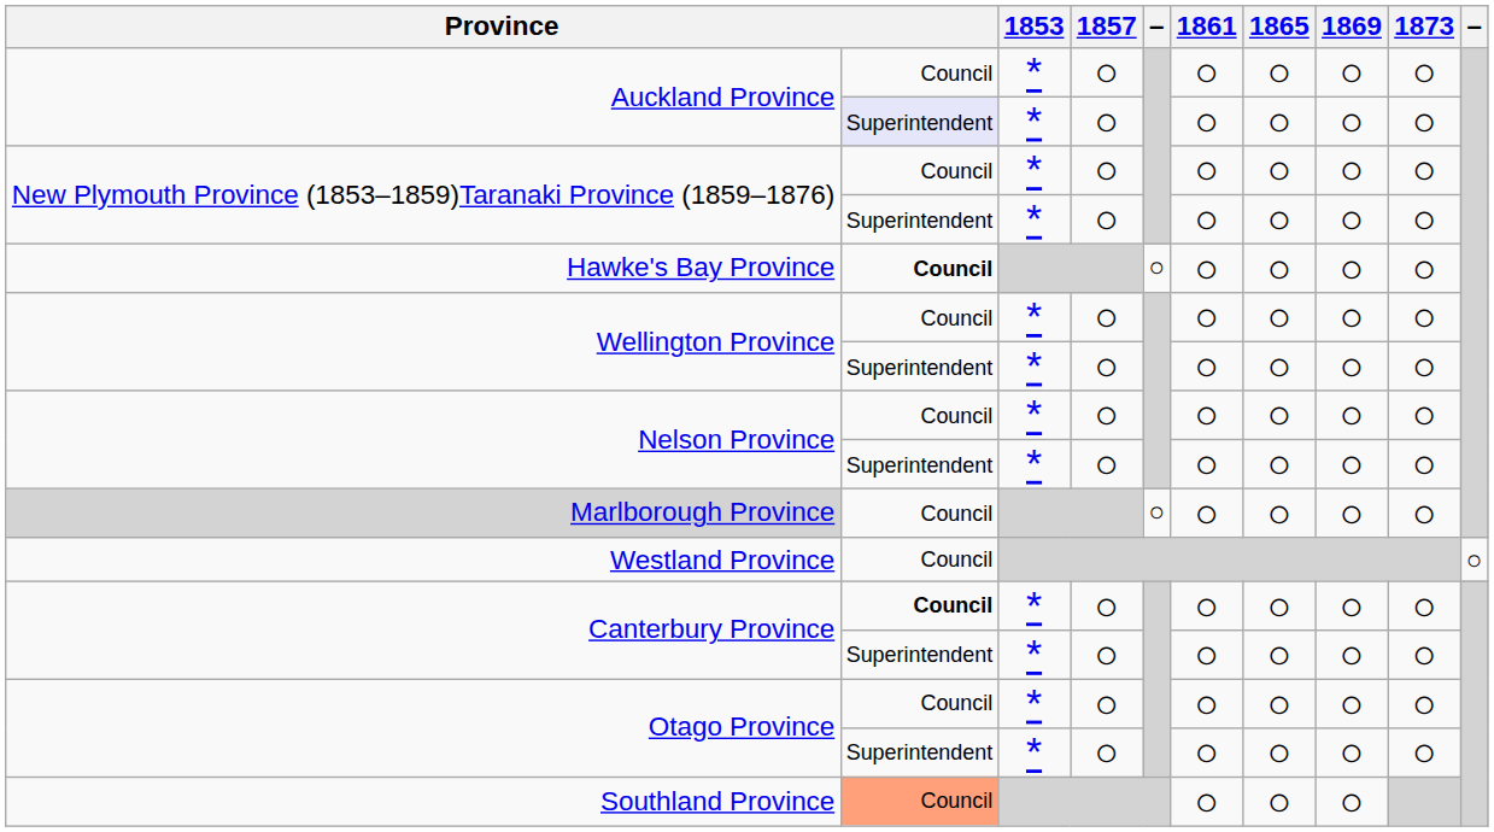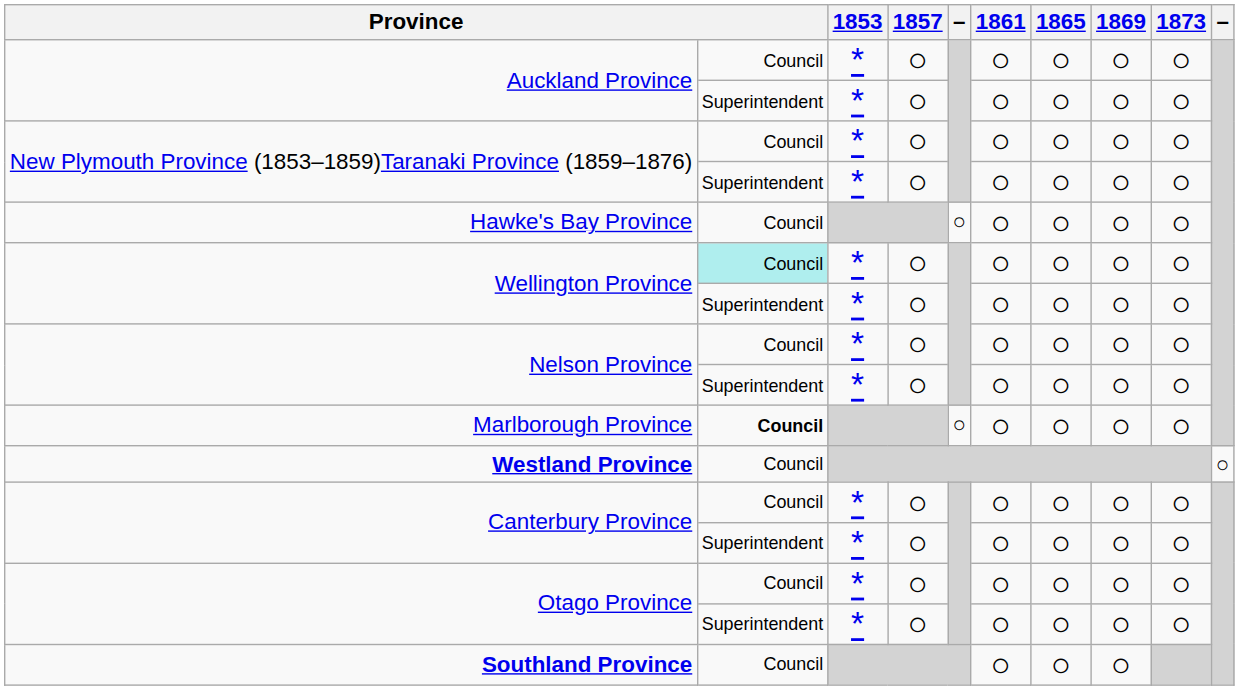Auckland Province / Superintendent | column 2: lavender background -> no background
Hawke's Bay Province | column 2: bold -> normal
Wellington Province / Council | column 2: no background -> paleturquoise background
Marlborough Province | column 1: lightgrey background -> no background
Marlborough Province | column 2: normal -> bold
Westland Province | column 1: normal -> bold
Canterbury Province / Council | column 2: bold -> normal
Southland Province | column 1: normal -> bold
Southland Province | column 2: lightsalmon background -> no background
